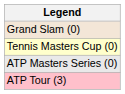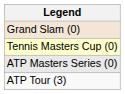row 5 | column 1: pink background -> no background
